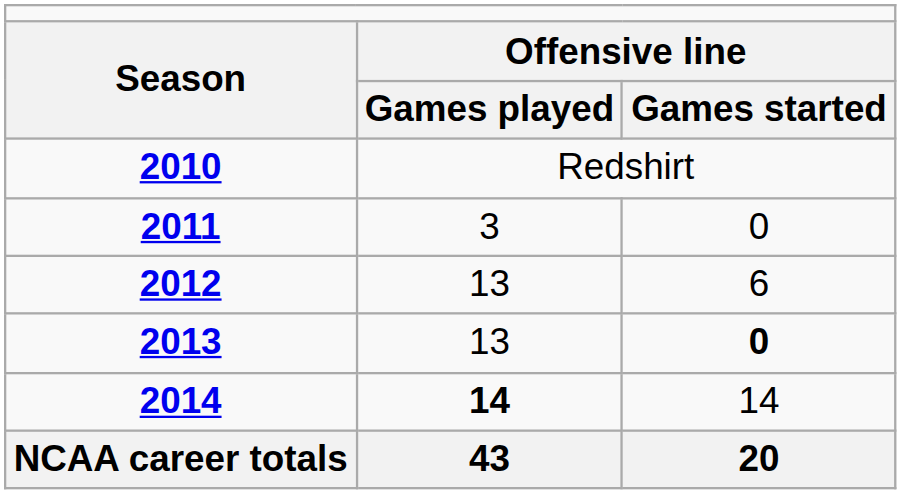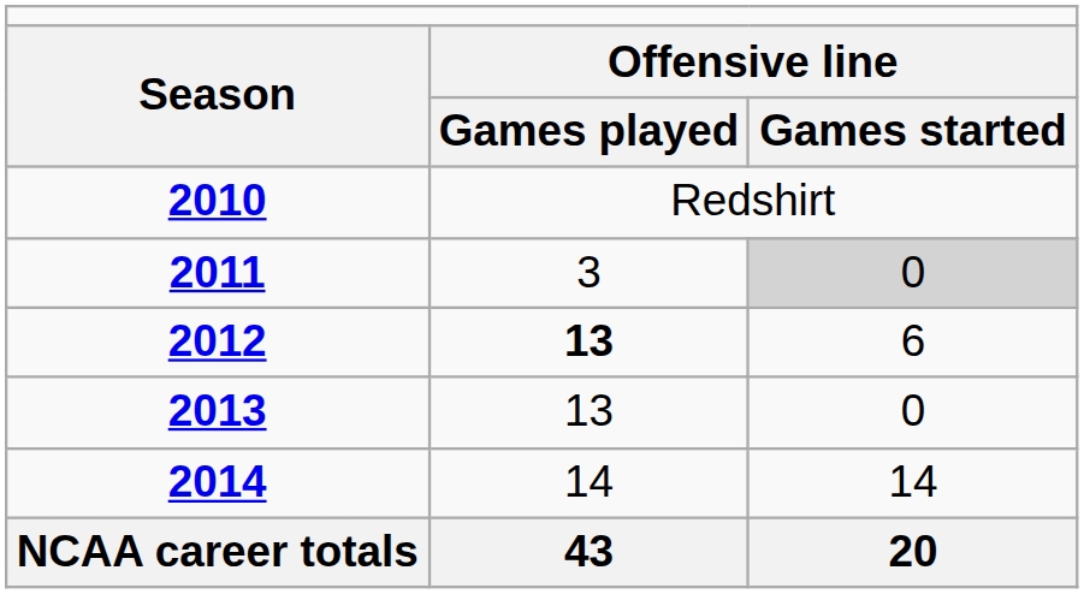2011 | column 3: no background -> lightgrey background
2012 | column 2: normal -> bold
2013 | column 3: bold -> normal
2014 | column 2: bold -> normal
